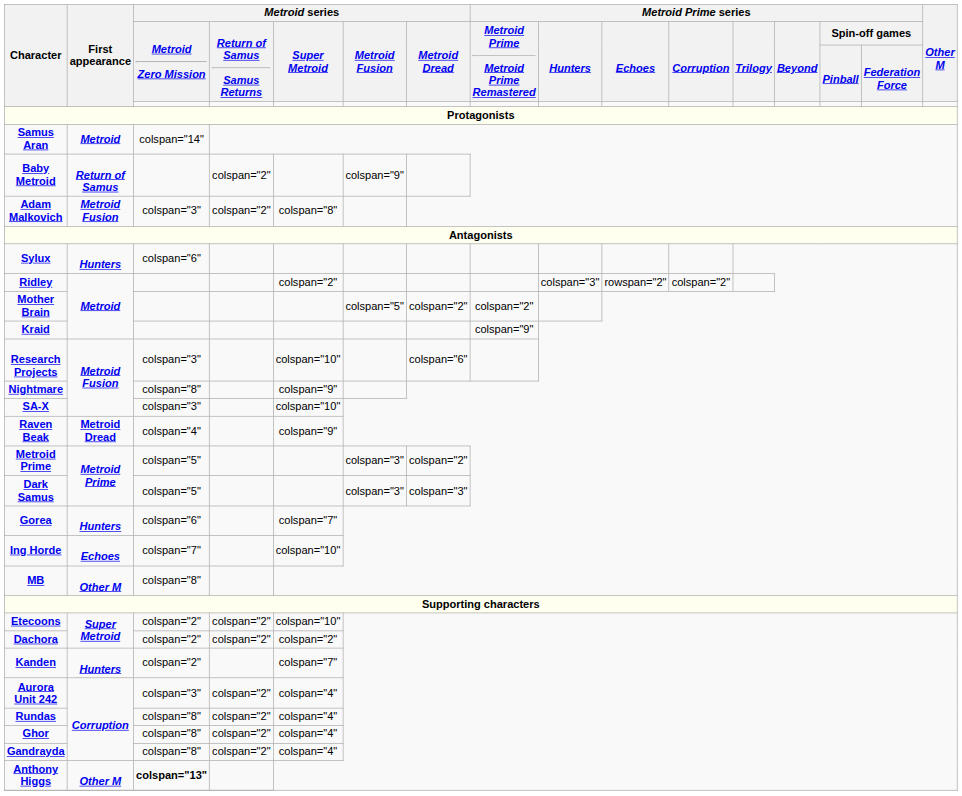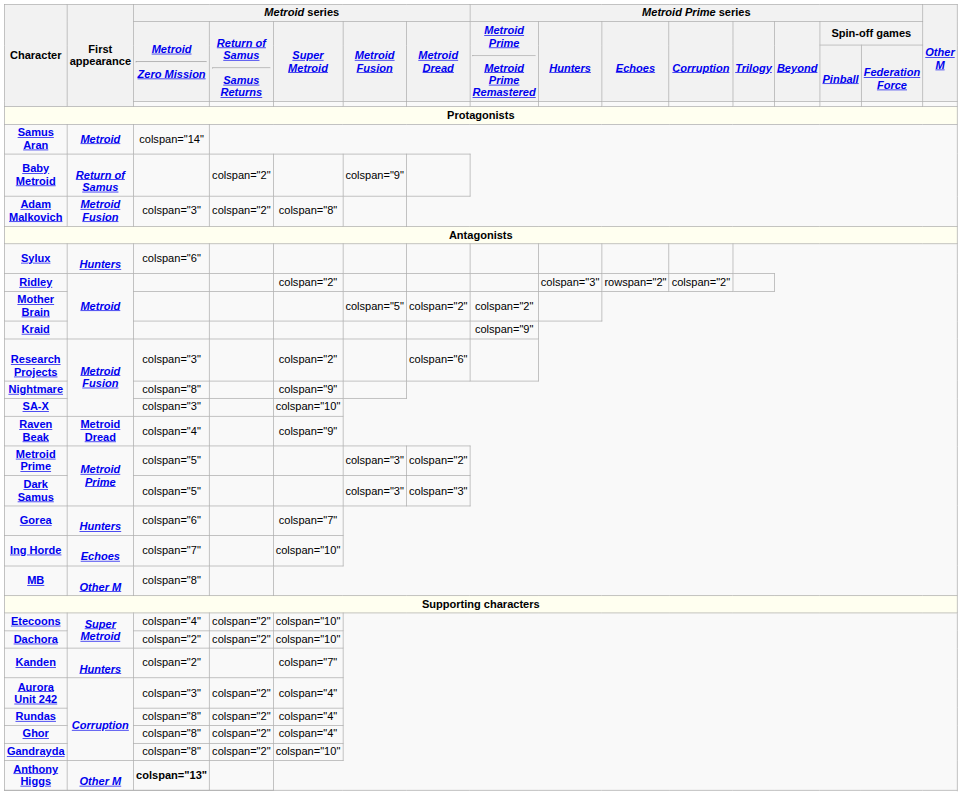Research Projects | Metroid series / Super Metroid: colspan="10" -> colspan="2"
Etecoons | Metroid series / Metroid Zero Mission: colspan="2" -> colspan="4"
Dachora | Metroid series / Super Metroid: colspan="2" -> colspan="10"
Gandrayda | Metroid series / Super Metroid: colspan="4" -> colspan="10"
